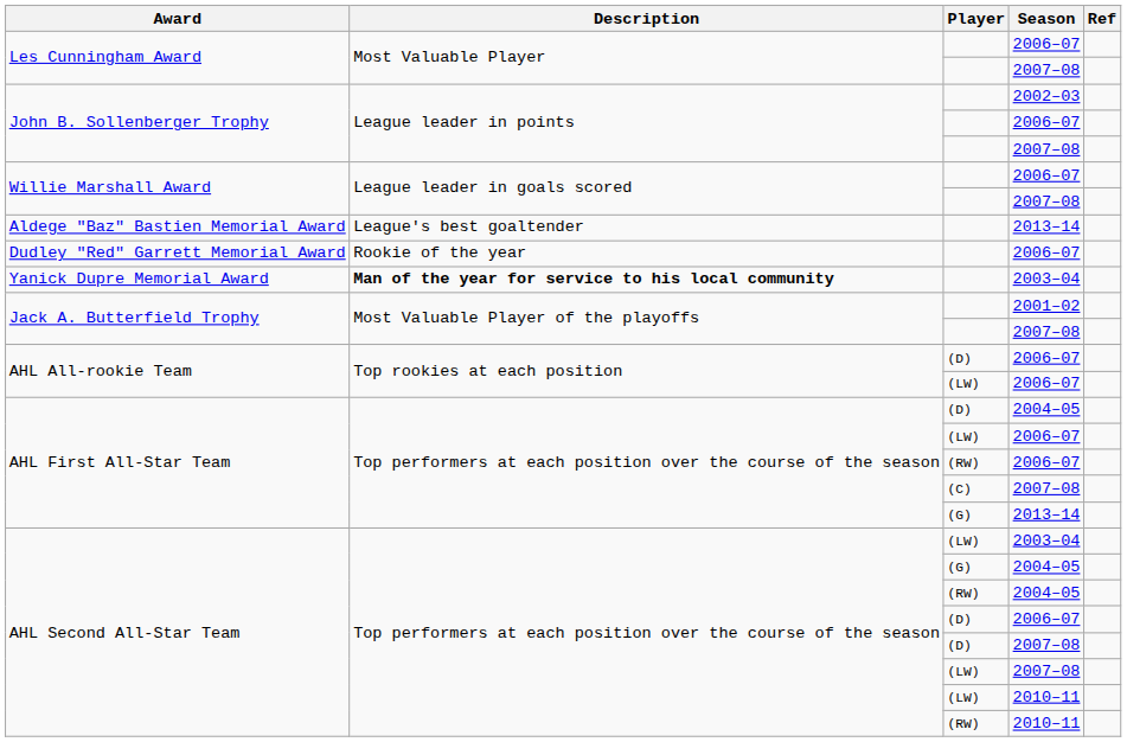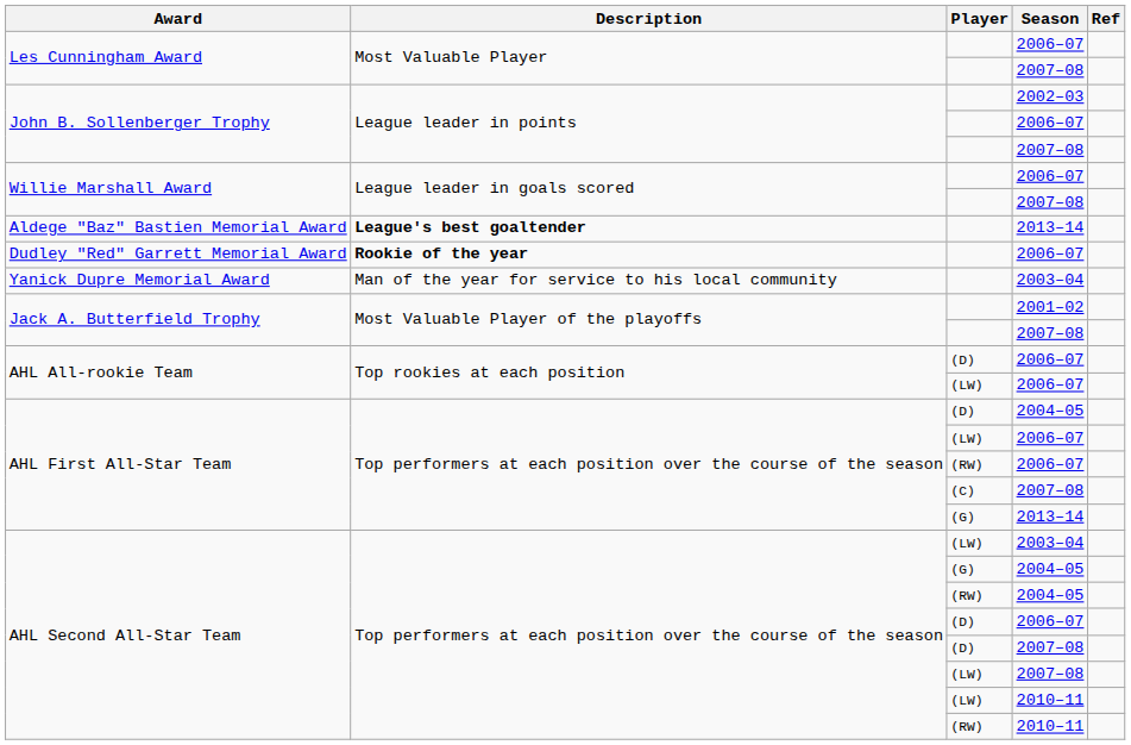Aldege "Baz" Bastien Memorial Award | Description: normal -> bold
Dudley "Red" Garrett Memorial Award | Description: normal -> bold
Yanick Dupre Memorial Award | Description: bold -> normal
